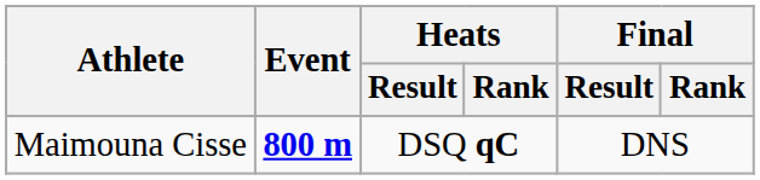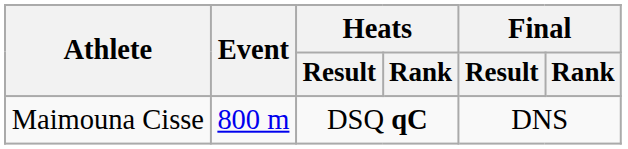Maimouna Cisse | Event: bold -> normal
